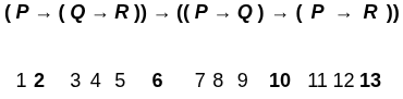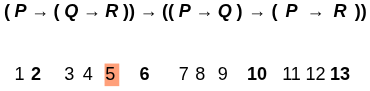1 | column 7: no background -> lightsalmon background
